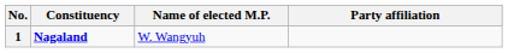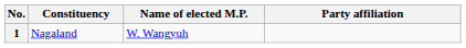1 | Constituency: bold -> normal
